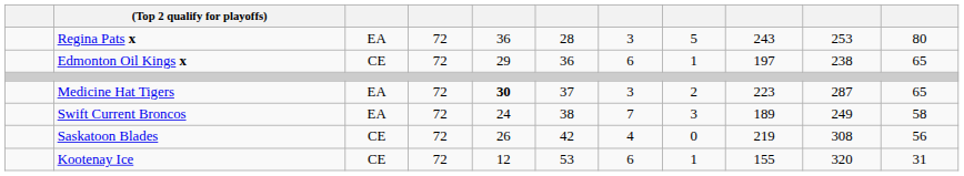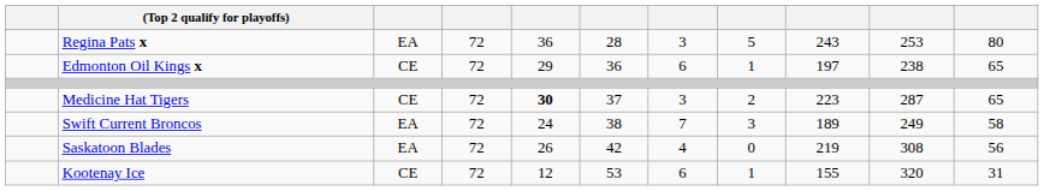Medicine Hat Tigers | column 3: EA -> CE
Saskatoon Blades | column 3: CE -> EA
